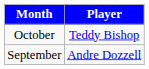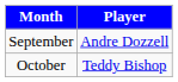rows swapped: September <-> October
